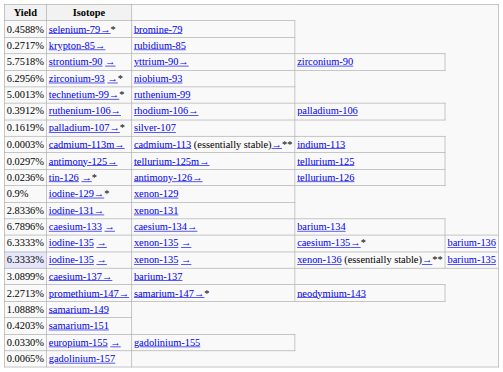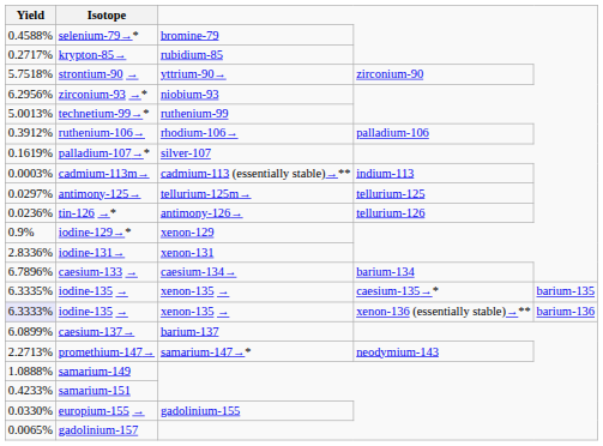iodine-135 → / caesium-135→* | Yield: 6.3333% -> 6.3335%
iodine-135 → / caesium-135→* | column 5: barium-136 -> barium-135
iodine-135 → / xenon-136 (essentially stable)→** | column 5: barium-135 -> barium-136
caesium-137→ | Yield: 3.0899% -> 6.0899%
samarium-151 | Yield: 0.4203% -> 0.4233%
